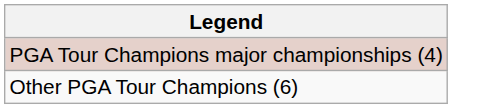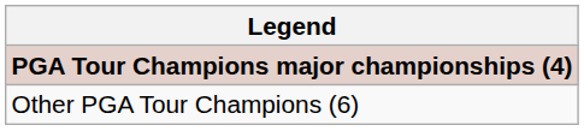row 2 | column 1: normal -> bold
